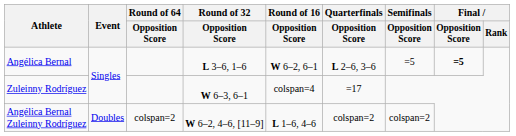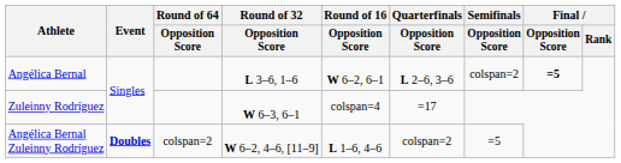Angélica Bernal | Semifinals / Opposition Score: =5 -> colspan=2
Angélica Bernal Zuleinny Rodríguez | Event: normal -> bold
Angélica Bernal Zuleinny Rodríguez | Semifinals / Opposition Score: colspan=2 -> =5
